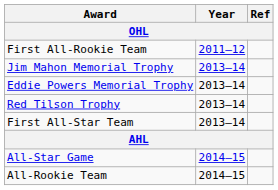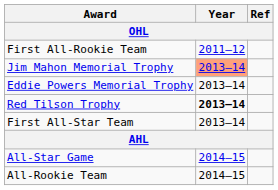Jim Mahon Memorial Trophy | Year: no background -> lightsalmon background
Red Tilson Trophy | Year: normal -> bold
